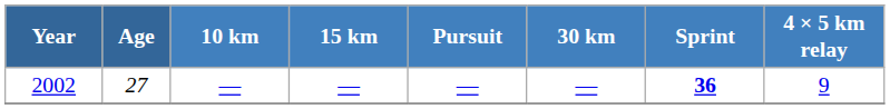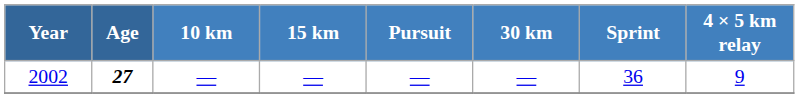2002 | Age: normal -> bold
2002 | Sprint: bold -> normal
